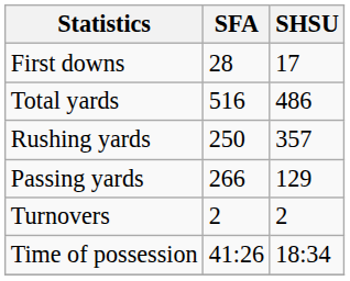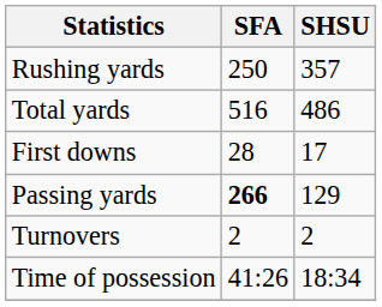rows swapped: First downs <-> Rushing yards
Passing yards | SFA: normal -> bold
